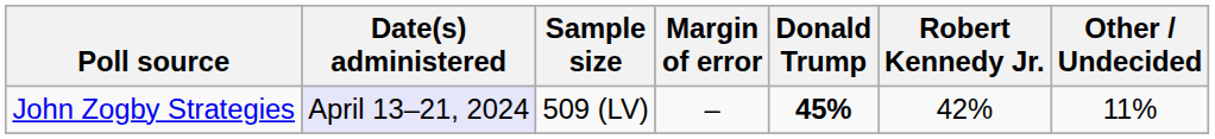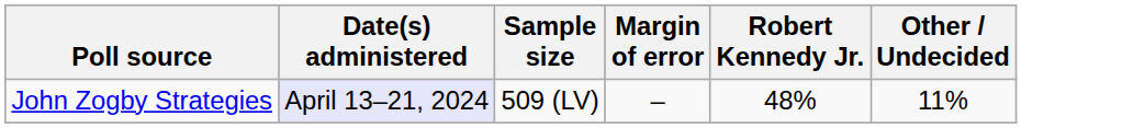- column: Donald Trump | 45%
John Zogby Strategies | Robert Kennedy Jr.: 42% -> 48%
